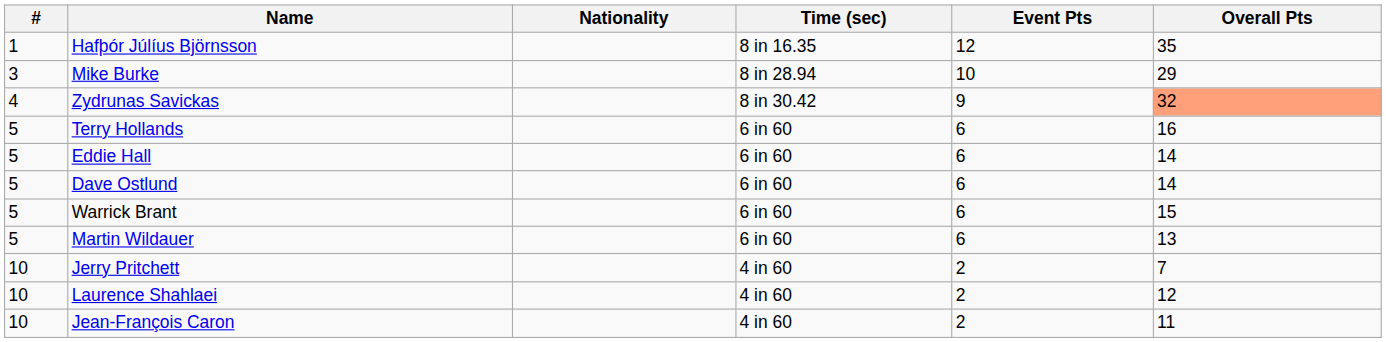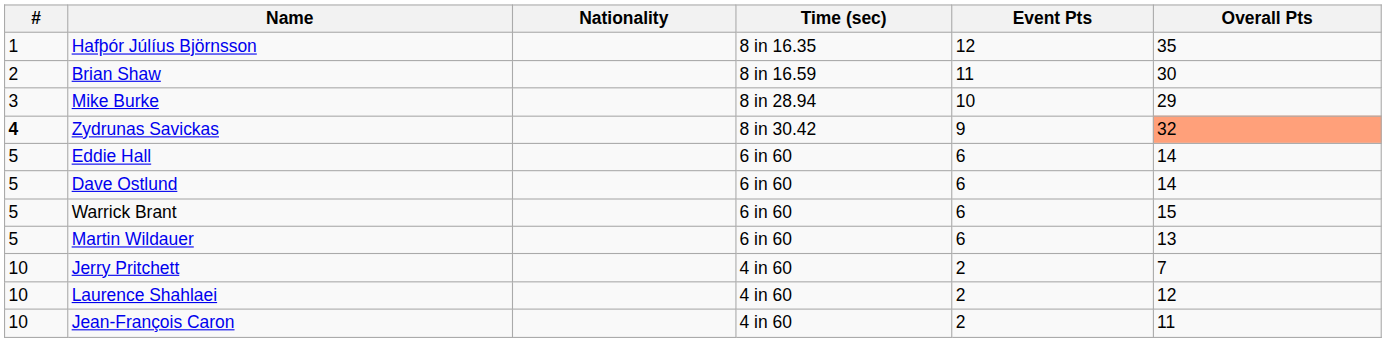+ row: 2 | Brian Shaw | 8 in 16.59 | 11 | 30
Zydrunas Savickas | #: normal -> bold
- row: 5 | Terry Hollands | 6 in 60 | 6 | 16
